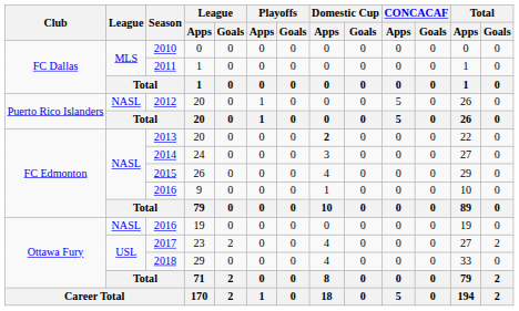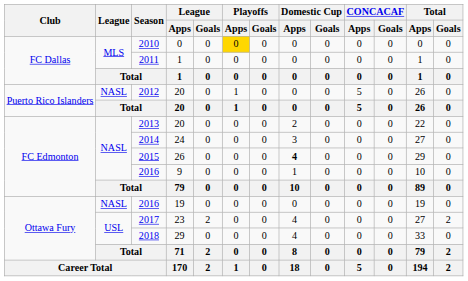2010 | Playoffs / Apps: no background -> gold background
2013 | Domestic Cup / Apps: bold -> normal
2015 | Domestic Cup / Apps: normal -> bold
